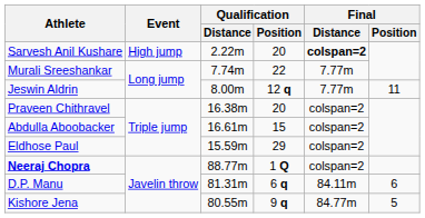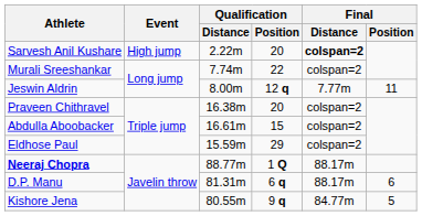Murali Sreeshankar | Final / Distance: 7.77m -> colspan=2
Neeraj Chopra | Final / Distance: colspan=2 -> 88.17m
D.P. Manu | Final / Distance: 84.11m -> 88.17m
